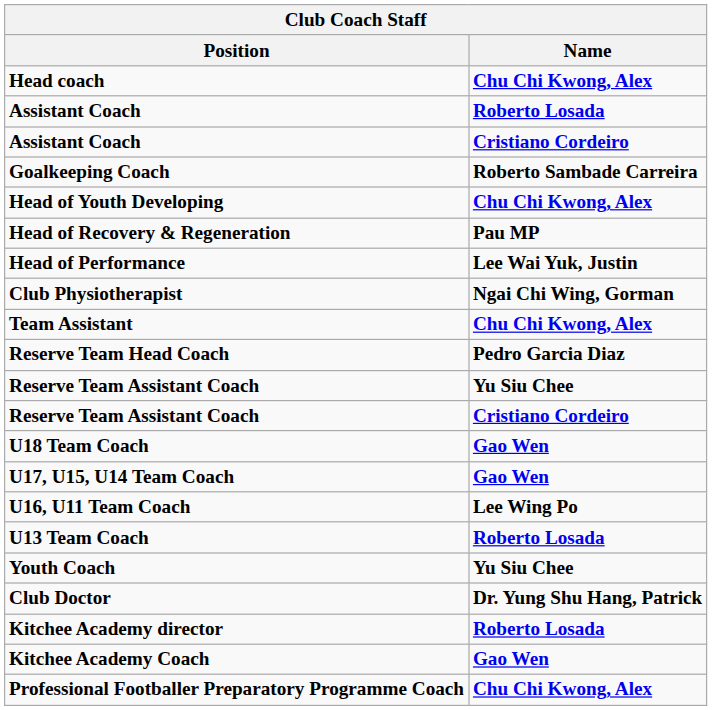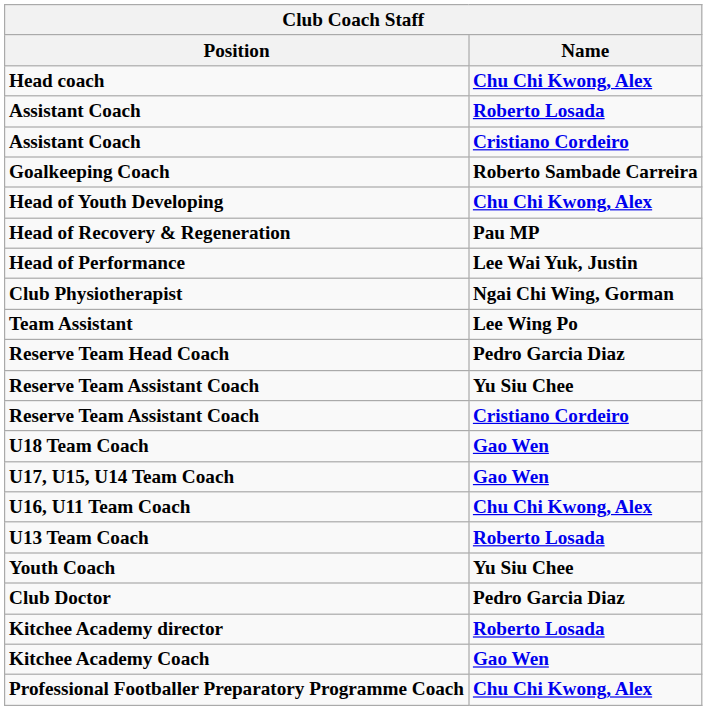row 11 | Name: Chu Chi Kwong, Alex -> Lee Wing Po
row 17 | Name: Lee Wing Po -> Chu Chi Kwong, Alex
row 20 | Name: Dr. Yung Shu Hang, Patrick -> Pedro Garcia Diaz
